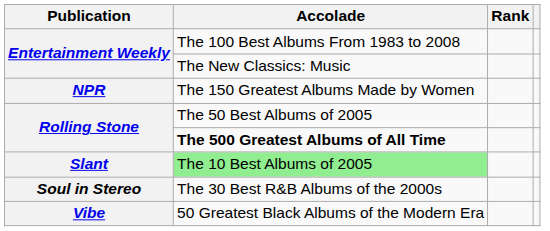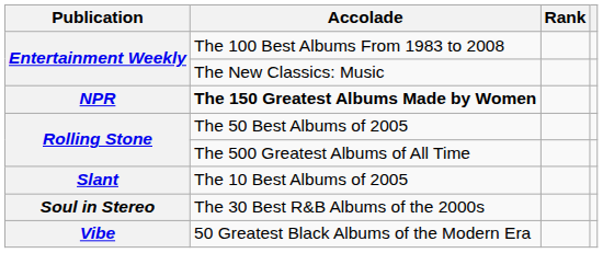The 150 Greatest Albums Made by Women | Accolade: normal -> bold
The 500 Greatest Albums of All Time | Accolade: bold -> normal
The 10 Best Albums of 2005 | Accolade: lightgreen background -> no background
